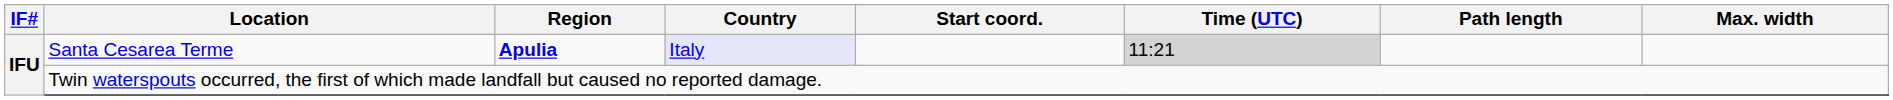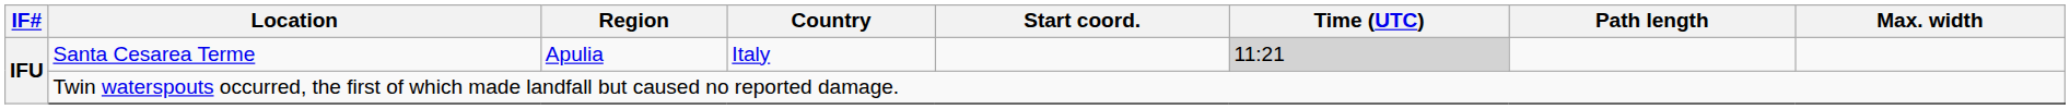Santa Cesarea Terme | Region: bold -> normal
Santa Cesarea Terme | Country: lavender background -> no background
